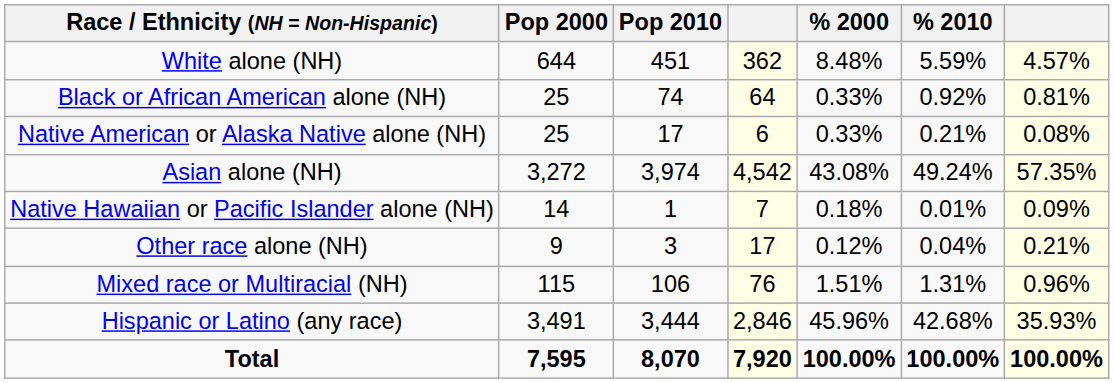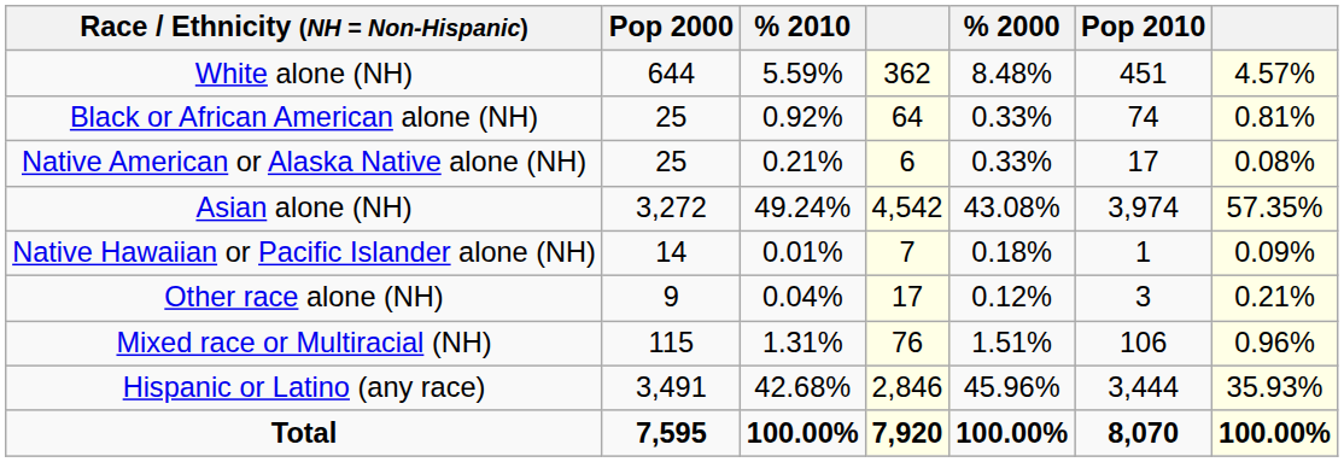columns swapped: Pop 2010 <-> % 2010
